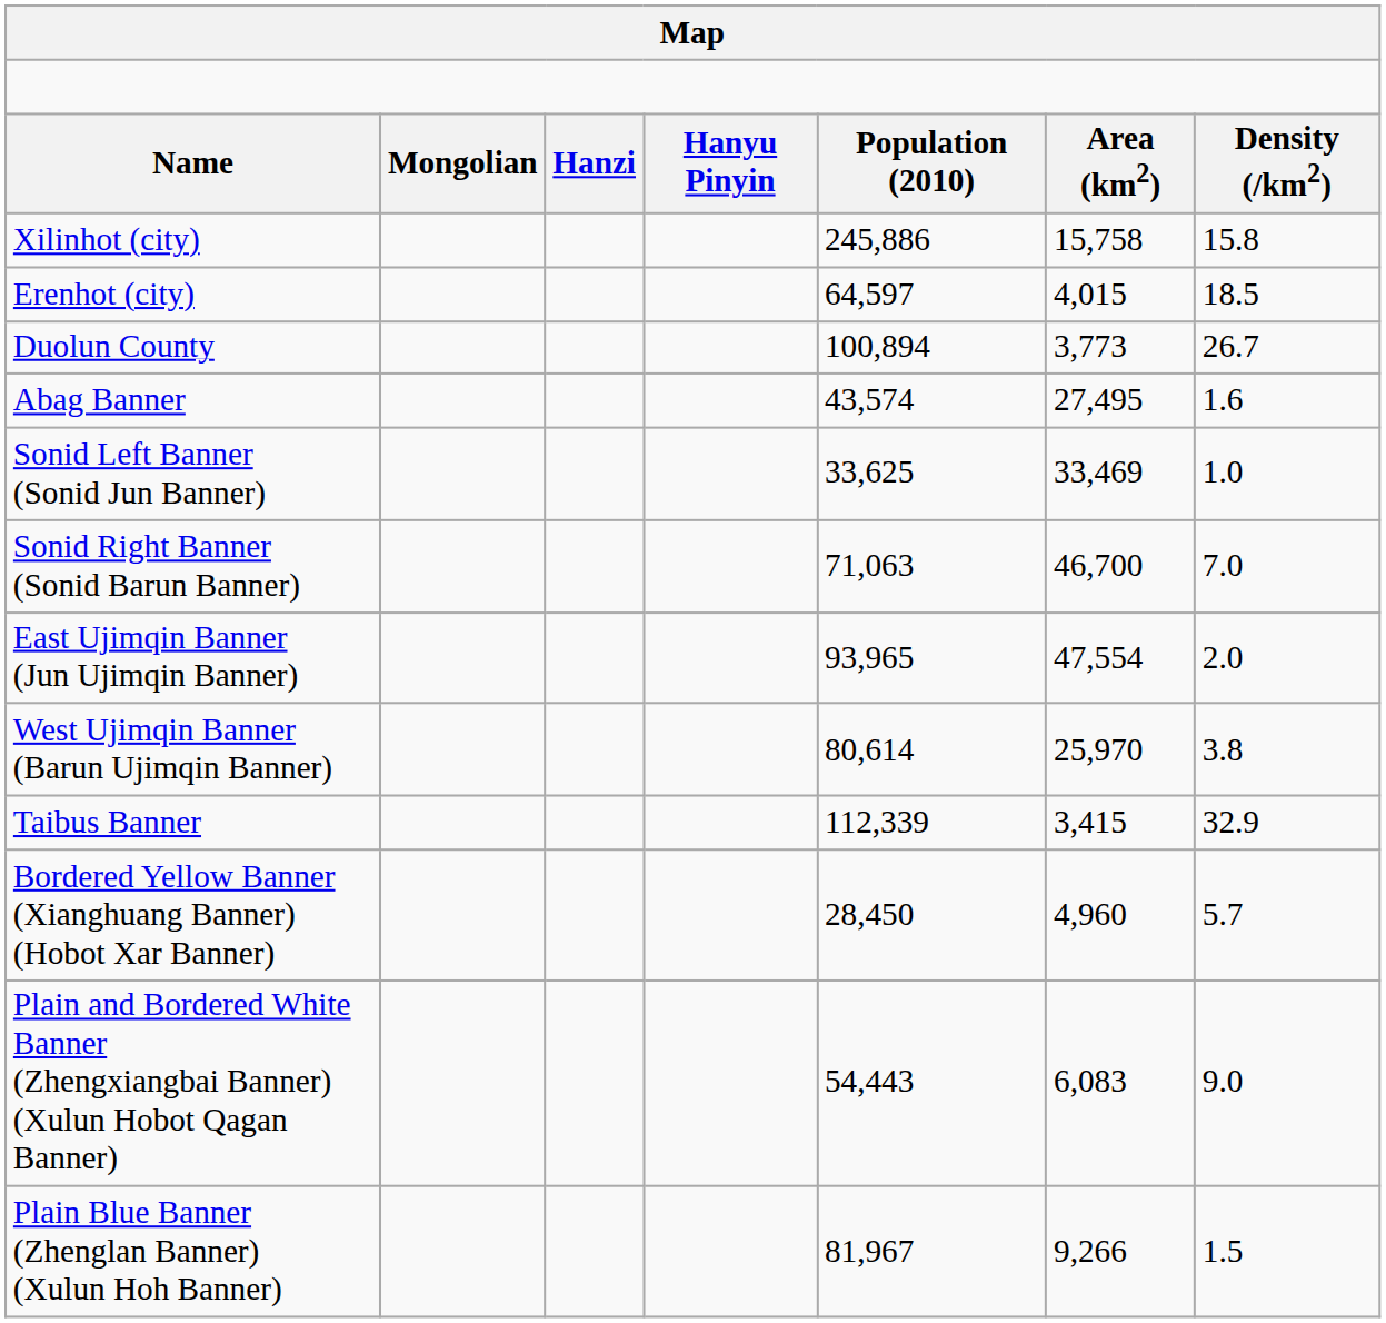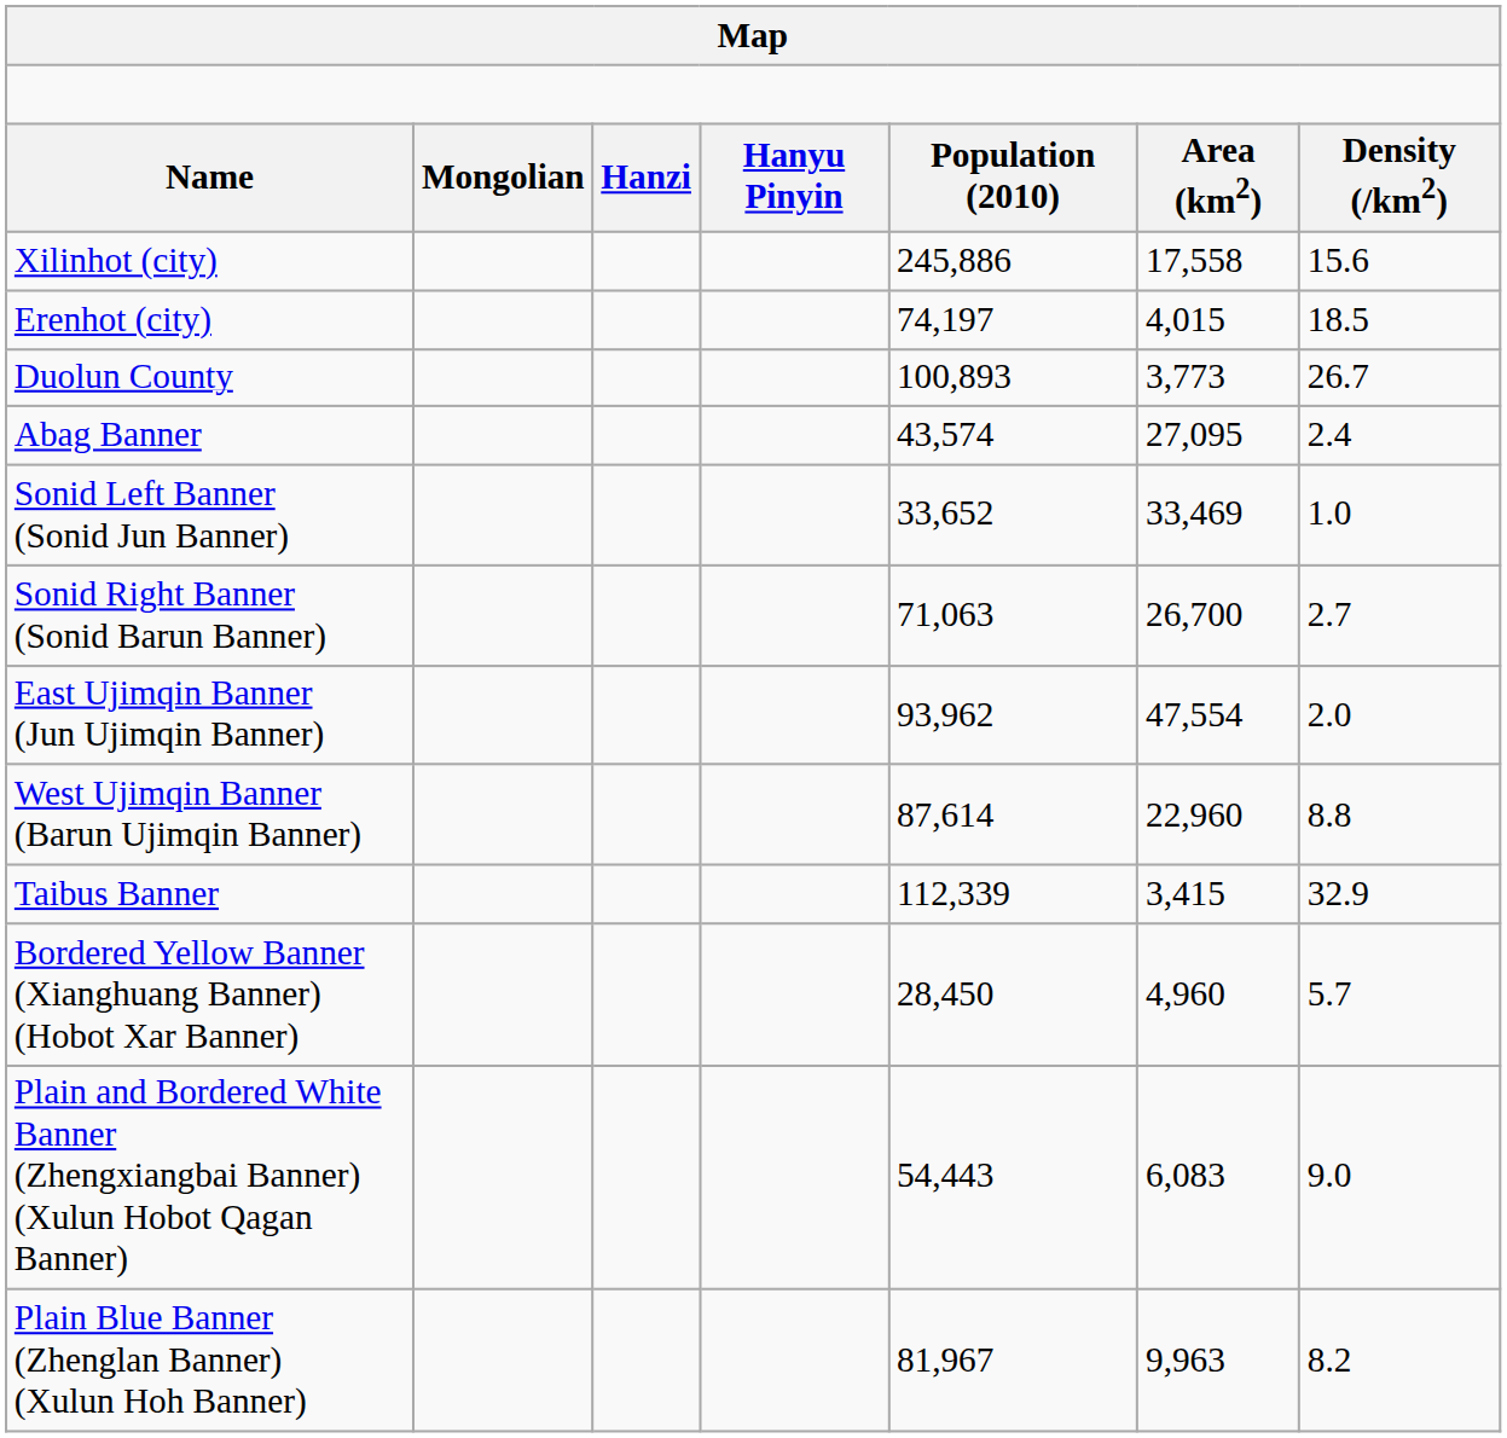Xilinhot (city) | column 6: 15,758 -> 17,558
Xilinhot (city) | column 7: 15.8 -> 15.6
Erenhot (city) | column 5: 64,597 -> 74,197
Duolun County | column 5: 100,894 -> 100,893
Abag Banner | column 6: 27,495 -> 27,095
Abag Banner | column 7: 1.6 -> 2.4
Sonid Left Banner (Sonid Jun Banner) | column 5: 33,625 -> 33,652
Sonid Right Banner (Sonid Barun Banner) | column 6: 46,700 -> 26,700
Sonid Right Banner (Sonid Barun Banner) | column 7: 7.0 -> 2.7
East Ujimqin Banner (Jun Ujimqin Banner) | column 5: 93,965 -> 93,962
West Ujimqin Banner (Barun Ujimqin Banner) | column 5: 80,614 -> 87,614
West Ujimqin Banner (Barun Ujimqin Banner) | column 6: 25,970 -> 22,960
West Ujimqin Banner (Barun Ujimqin Banner) | column 7: 3.8 -> 8.8
Plain Blue Banner (Zhenglan Banner) (Xulun Hoh Banner) | column 6: 9,266 -> 9,963
Plain Blue Banner (Zhenglan Banner) (Xulun Hoh Banner) | column 7: 1.5 -> 8.2
